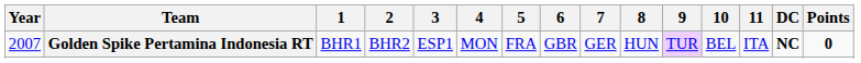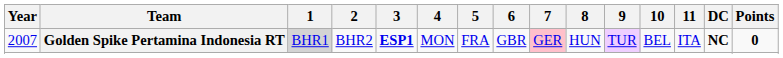Golden Spike Pertamina Indonesia RT | 1: no background -> lightgrey background
Golden Spike Pertamina Indonesia RT | 3: normal -> bold
Golden Spike Pertamina Indonesia RT | 7: no background -> pink background
